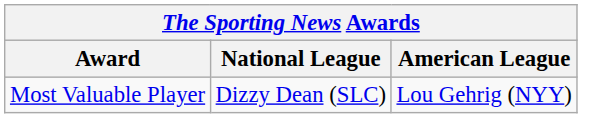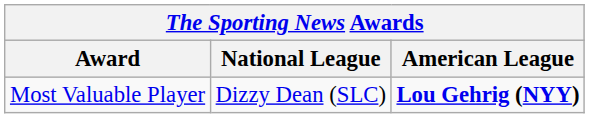Most Valuable Player | American League: normal -> bold
